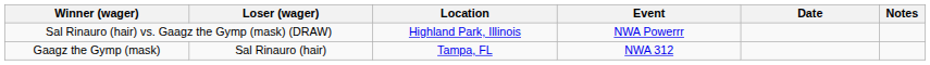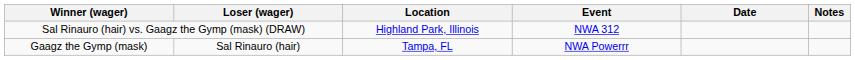Sal Rinauro (hair) vs. Gaagz the Gymp (mask) (DRAW) | Event: NWA Powerrr -> NWA 312
Gaagz the Gymp (mask) | Event: NWA 312 -> NWA Powerrr
